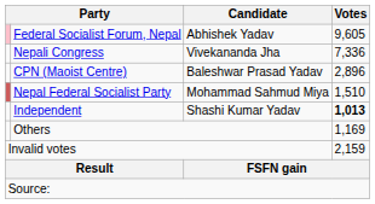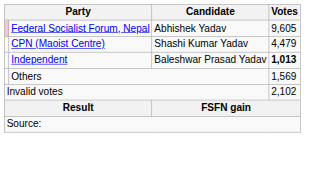- row: Nepali Congress | Vivekananda Jha | 7,336
CPN (Maoist Centre) | Candidate: Baleshwar Prasad Yadav -> Shashi Kumar Yadav
CPN (Maoist Centre) | Votes: 2,896 -> 4,479
- row: Nepal Federal Socialist Party | Mohammad Sahmud Miya | 1,510
Independent | Candidate: Shashi Kumar Yadav -> Baleshwar Prasad Yadav
Others | Votes: 1,169 -> 1,569
Invalid votes | Votes: 2,159 -> 2,102
